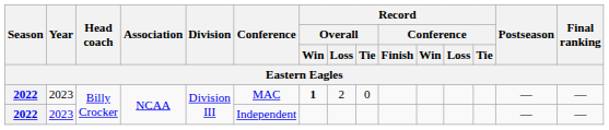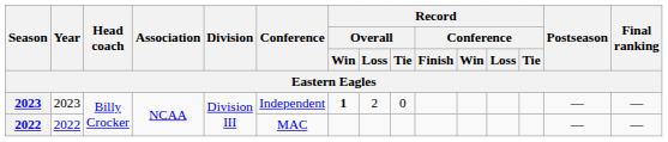row 5 | Season: 2022 -> 2023
row 5 | Conference: MAC -> Independent
row 6 | Year: 2023 -> 2022
row 6 | Conference: Independent -> MAC
